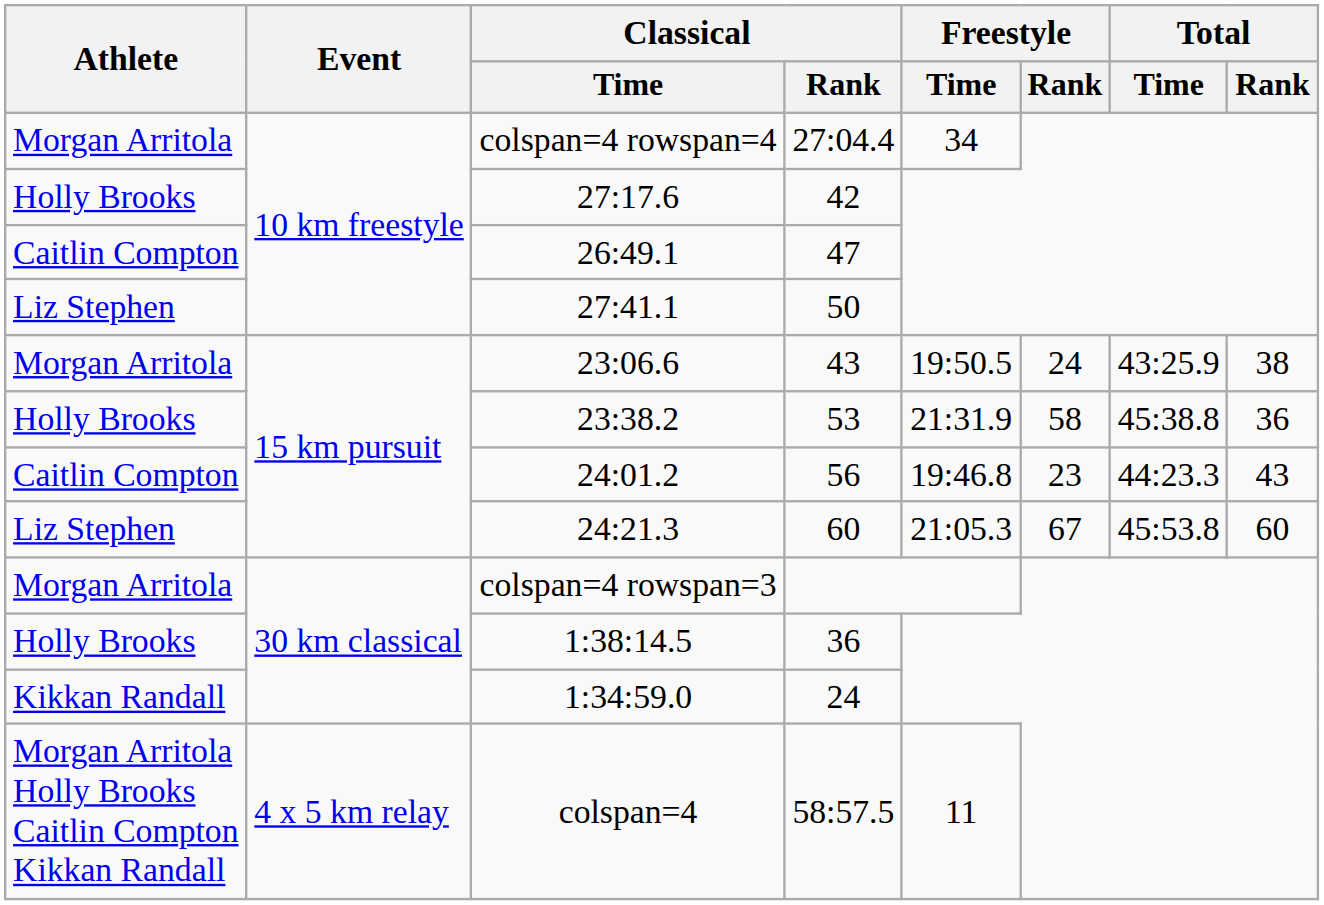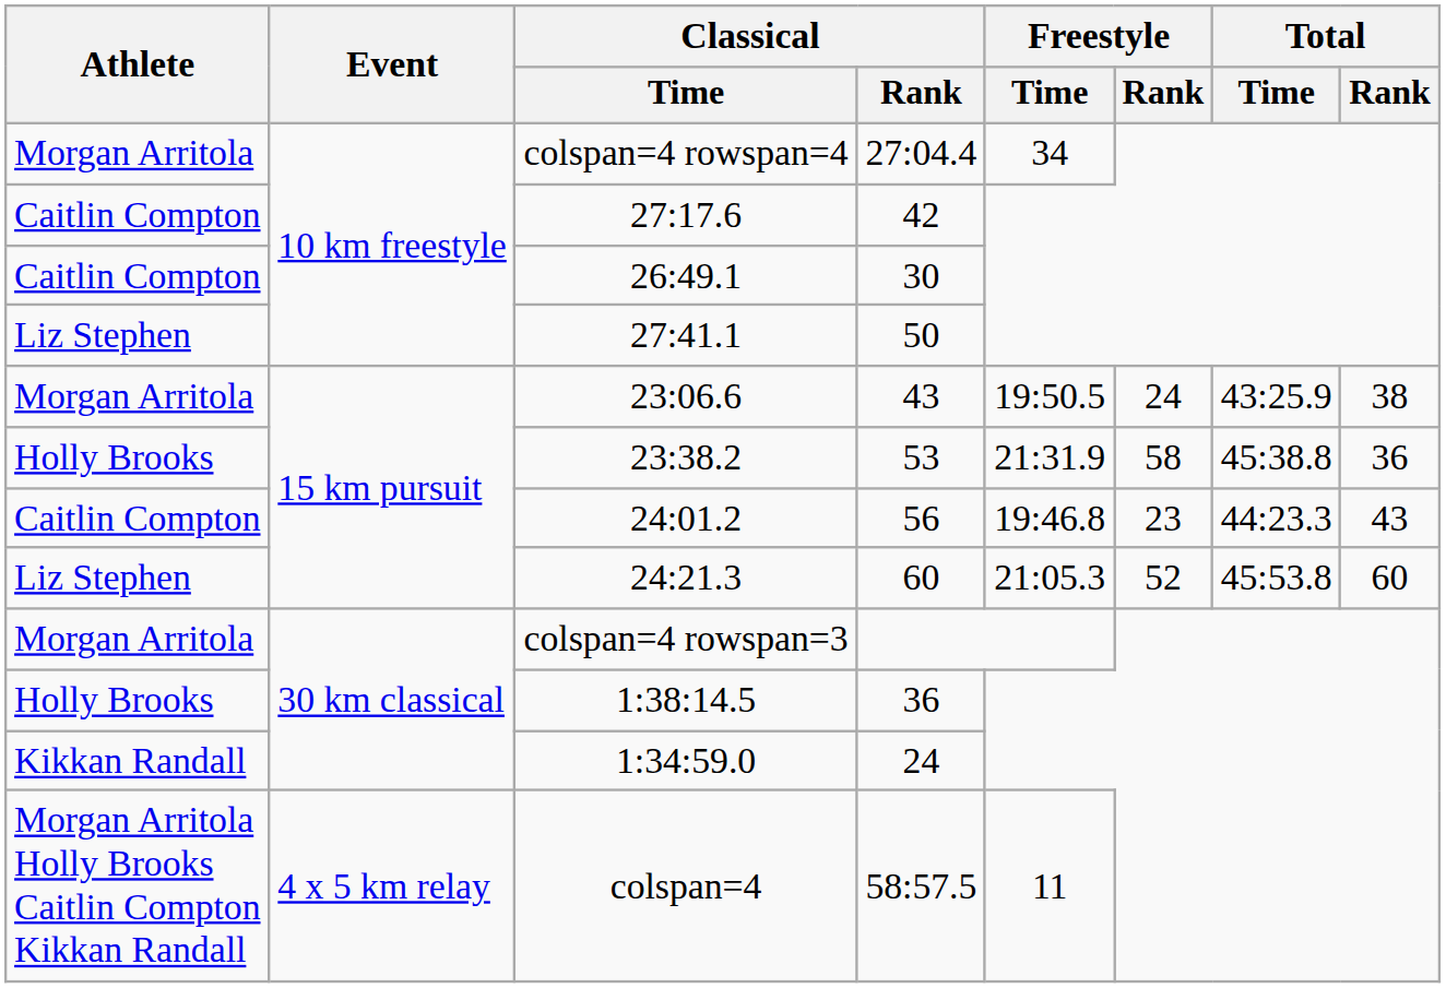27:17.6 | Athlete: Holly Brooks -> Caitlin Compton
26:49.1 | Classical / Rank: 47 -> 30
24:21.3 | Freestyle / Rank: 67 -> 52
